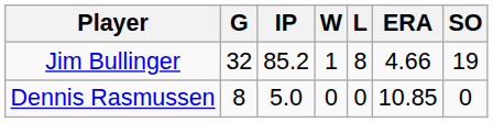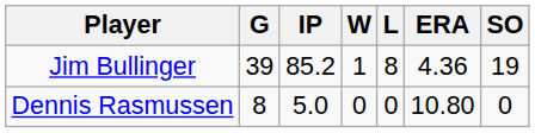Jim Bullinger | G: 32 -> 39
Jim Bullinger | ERA: 4.66 -> 4.36
Dennis Rasmussen | ERA: 10.85 -> 10.80
